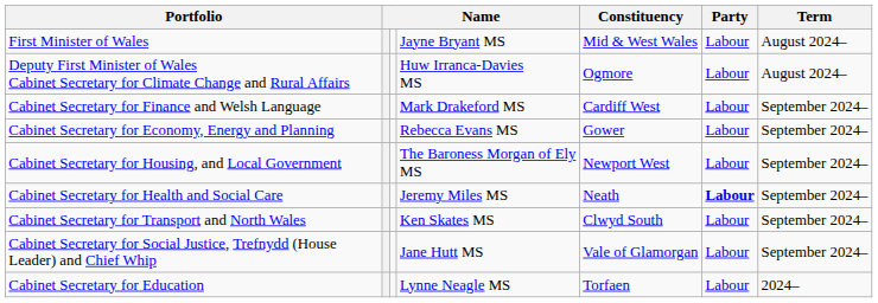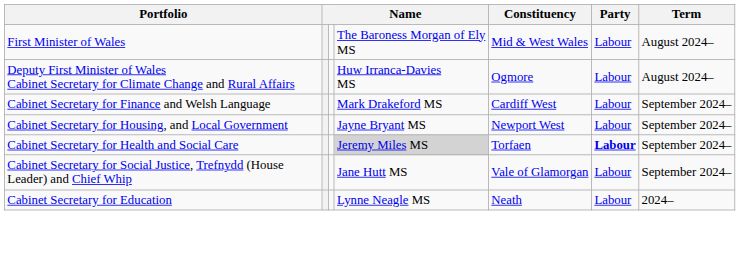First Minister of Wales | column 4: Jayne Bryant MS -> The Baroness Morgan of Ely MS
- row: Cabinet Secretary for Economy, Energy and Planning | Rebecca Evans MS | Gower | Labour | September 2024–
Cabinet Secretary for Housing, and Local Government | column 4: The Baroness Morgan of Ely MS -> Jayne Bryant MS
Cabinet Secretary for Health and Social Care | column 4: no background -> lightgrey background
Cabinet Secretary for Health and Social Care | Constituency: Neath -> Torfaen
- row: Cabinet Secretary for Transport and North Wales | Ken Skates MS | Clwyd South | Labour | September 2024–
Cabinet Secretary for Education | Constituency: Torfaen -> Neath
